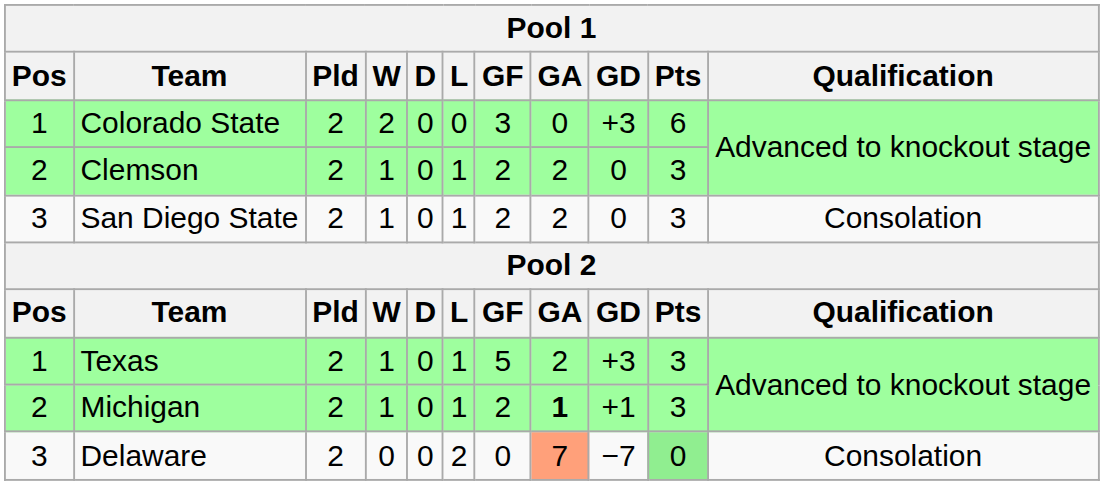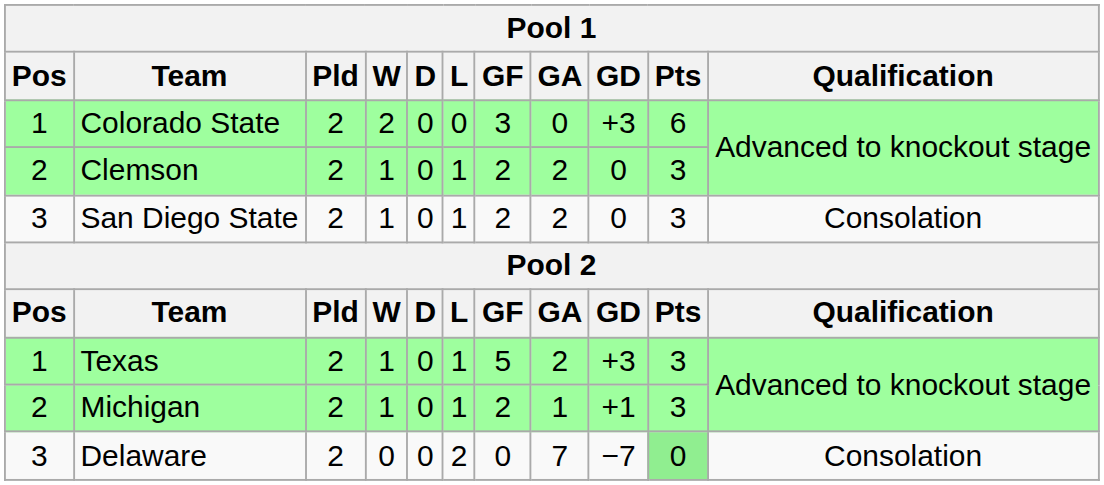Michigan | GA: bold -> normal
Delaware | GA: lightsalmon background -> no background
